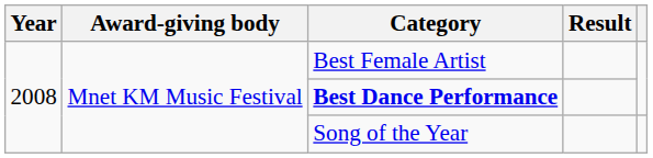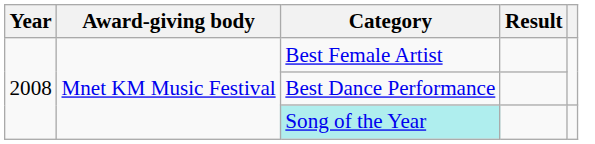Best Dance Performance | Category: bold -> normal
Song of the Year | Category: no background -> paleturquoise background
